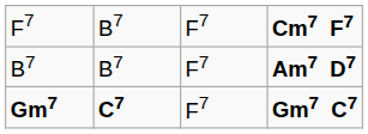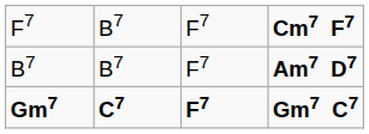Gm7 | column 3: normal -> bold
